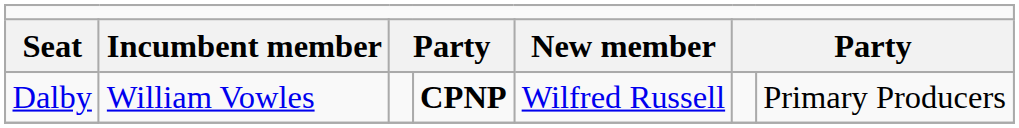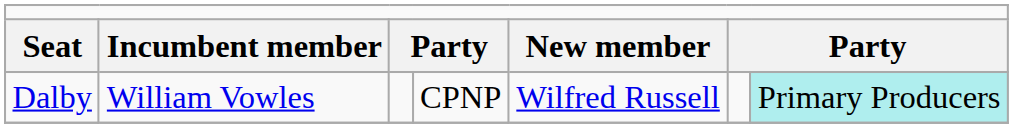Dalby | column 4: bold -> normal
Dalby | column 7: no background -> paleturquoise background
